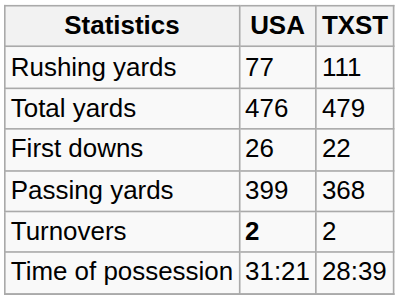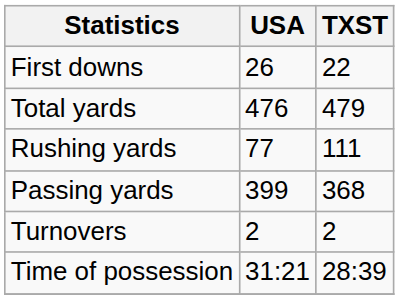rows swapped: First downs <-> Rushing yards
Turnovers | USA: bold -> normal
